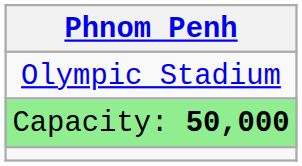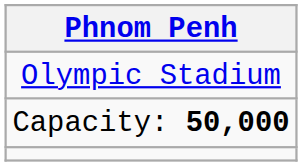row 3 | column 1: lightgreen background -> no background
